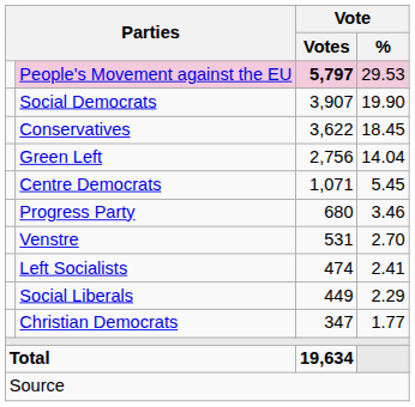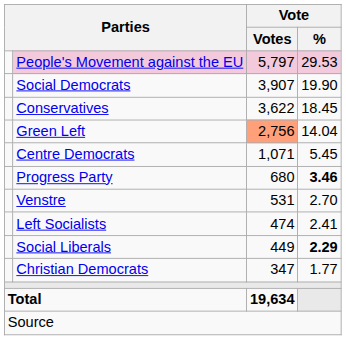People's Movement against the EU | Vote / Votes: bold -> normal
Green Left | Vote / Votes: no background -> lightsalmon background
Progress Party | Vote / %: normal -> bold
Social Liberals | Vote / %: normal -> bold
